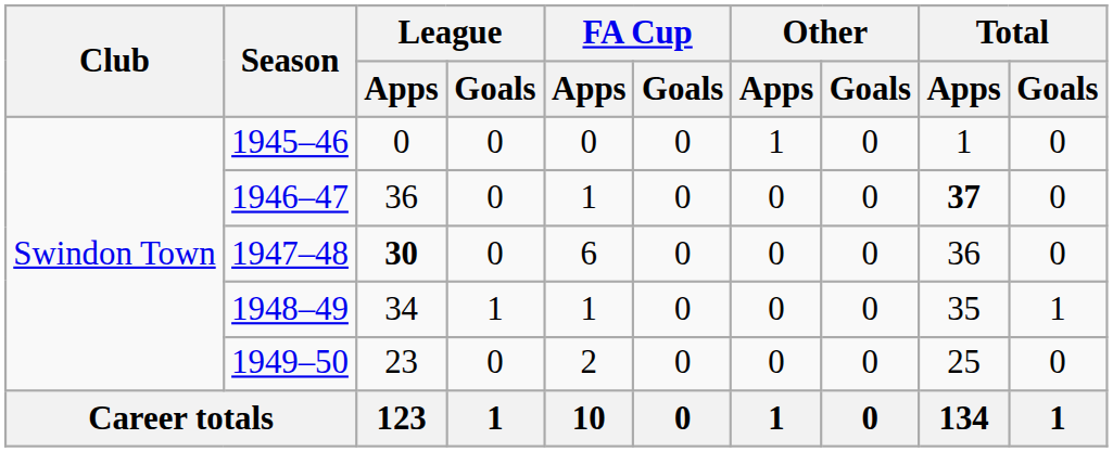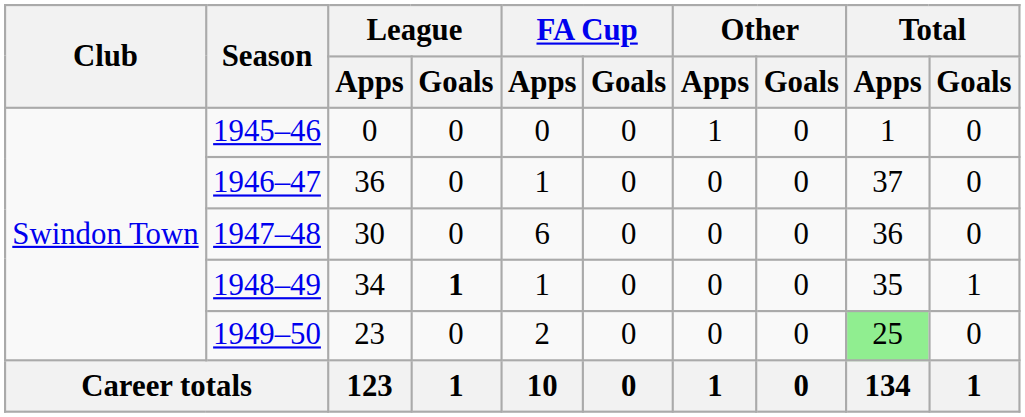1946–47 | Total / Apps: bold -> normal
1947–48 | League / Apps: bold -> normal
1948–49 | League / Goals: normal -> bold
1949–50 | Total / Apps: no background -> lightgreen background
